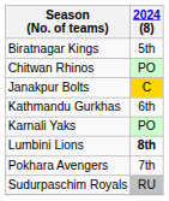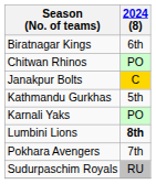Biratnagar Kings | 2024 (8): 5th -> 6th
Kathmandu Gurkhas | 2024 (8): 6th -> 5th
